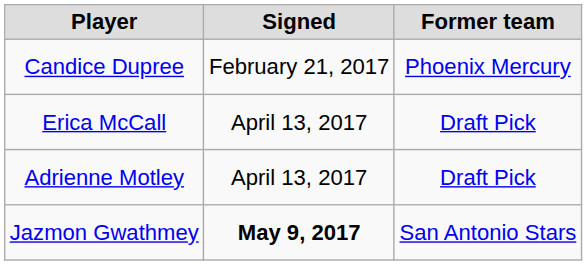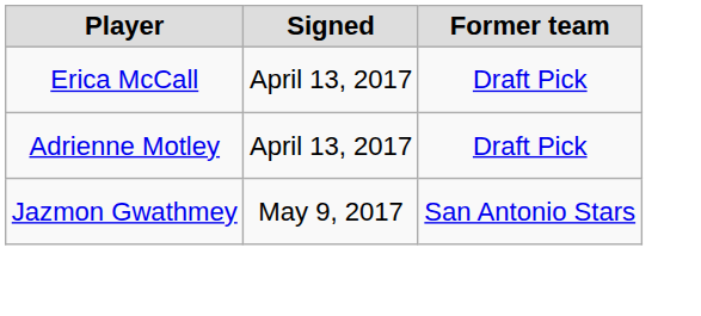- row: Candice Dupree | February 21, 2017 | Phoenix Mercury
Jazmon Gwathmey | Signed: bold -> normal
